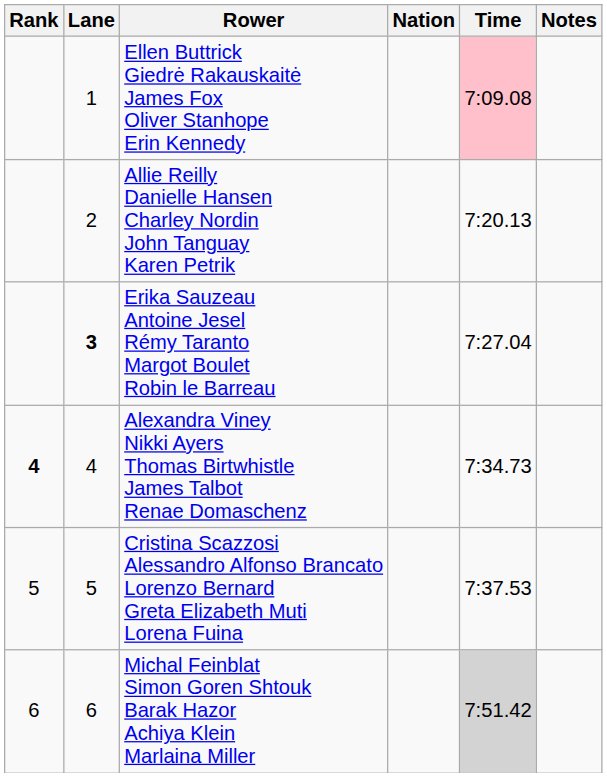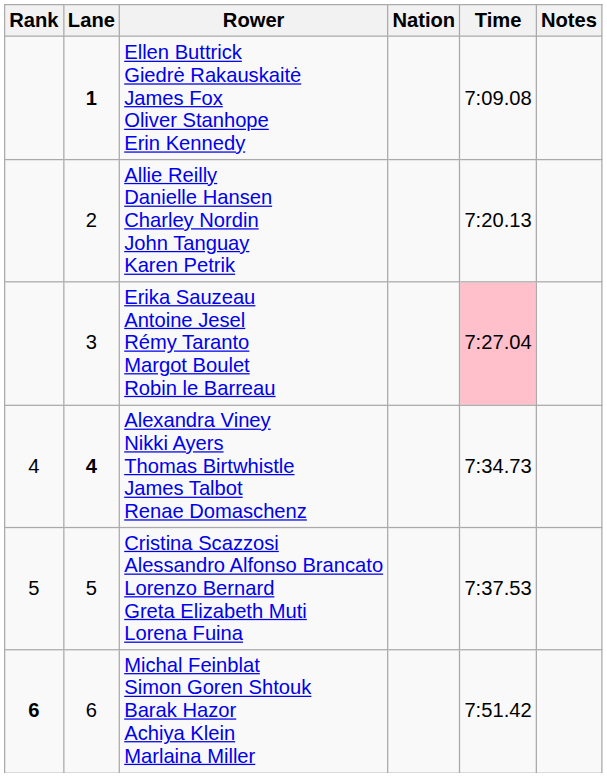row 2 | Lane: normal -> bold
row 2 | Time: pink background -> no background
row 4 | Lane: bold -> normal
row 4 | Time: no background -> pink background
row 5 | Rank: bold -> normal
row 5 | Lane: normal -> bold
row 7 | Rank: normal -> bold
row 7 | Time: lightgrey background -> no background
